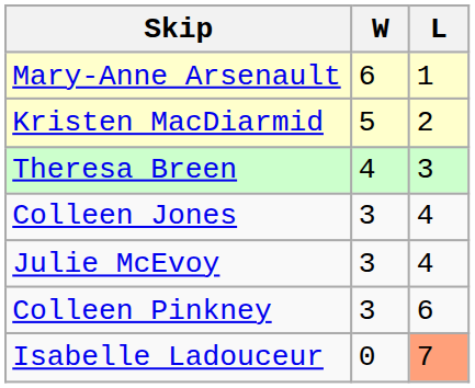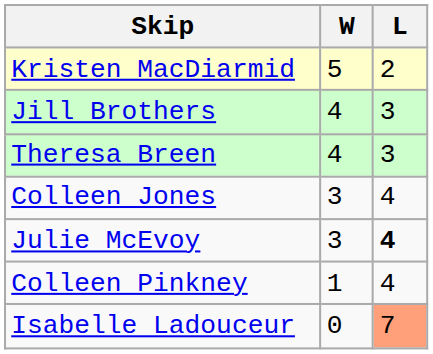- row: Mary-Anne Arsenault | 6 | 1
+ row: Jill Brothers | 4 | 3
Julie McEvoy | L: normal -> bold
Colleen Pinkney | W: 3 -> 1
Colleen Pinkney | L: 6 -> 4
